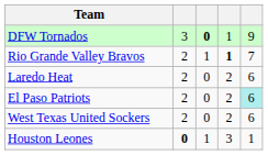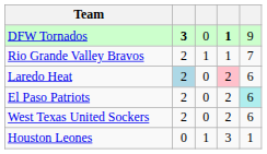DFW Tornados | column 2: normal -> bold
DFW Tornados | column 3: bold -> normal
DFW Tornados | column 4: normal -> bold
Rio Grande Valley Bravos | column 4: bold -> normal
Laredo Heat | column 2: no background -> lightblue background
Laredo Heat | column 4: no background -> pink background
Houston Leones | column 2: bold -> normal
